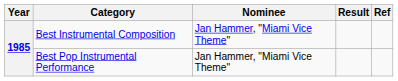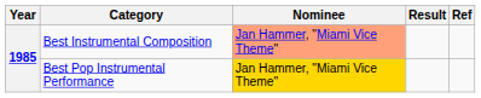Best Instrumental Composition | Nominee: no background -> lightsalmon background
Best Pop Instrumental Performance | Nominee: no background -> gold background
